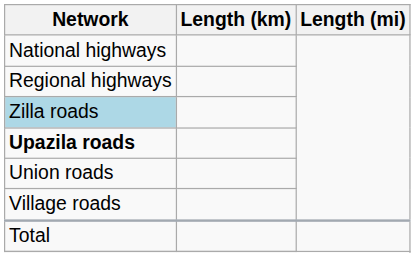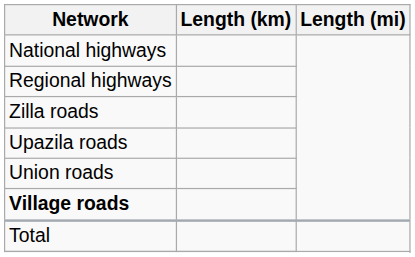Zilla roads | Network: lightblue background -> no background
Upazila roads | Network: bold -> normal
Village roads | Network: normal -> bold
